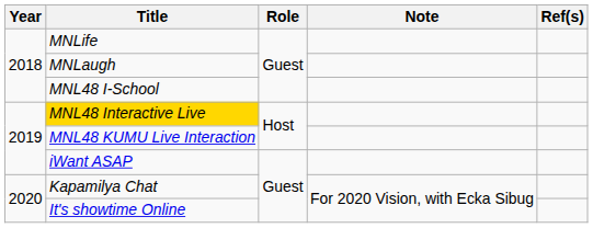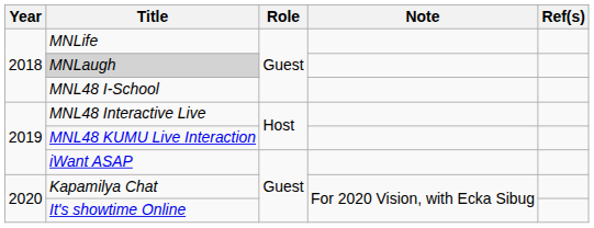MNLaugh | Title: no background -> lightgrey background
MNL48 Interactive Live | Title: gold background -> no background
